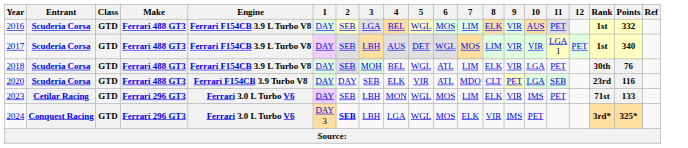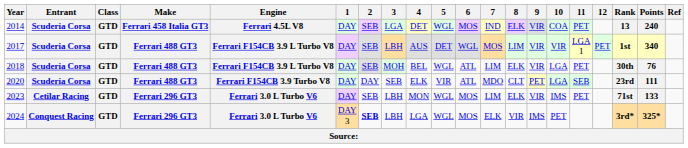+ row: 2014 | Scuderia Corsa | GTD | Ferrari 458 Italia GT3 | Ferrari 4.5L V8 | DAY | SEB | LGA | DET | WGL | MOS | IND | ELK | VIR | COA | PET | 13 | 240
- row: 2016 | Scuderia Corsa | GTD | Ferrari 488 GT3 | Ferrari F154CB 3.9 L Turbo V8 | DAY | SEB | LGA | BEL | WGL | MOS | LIM | ELK | VIR | AUS | PET | 1st | 332
2020 | Points: 116 -> 111
